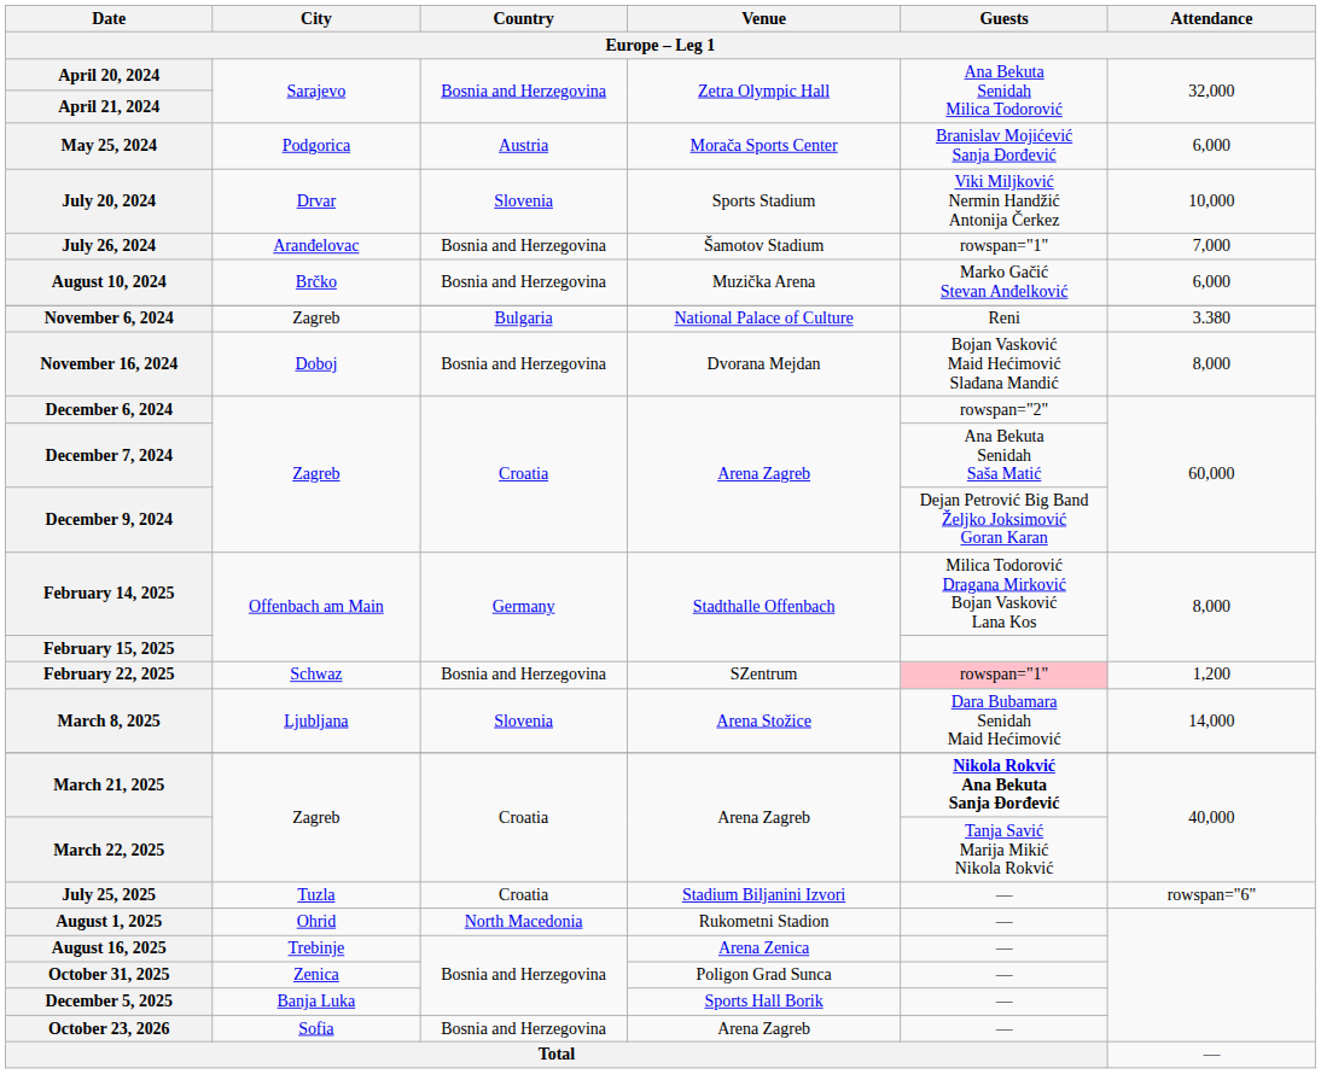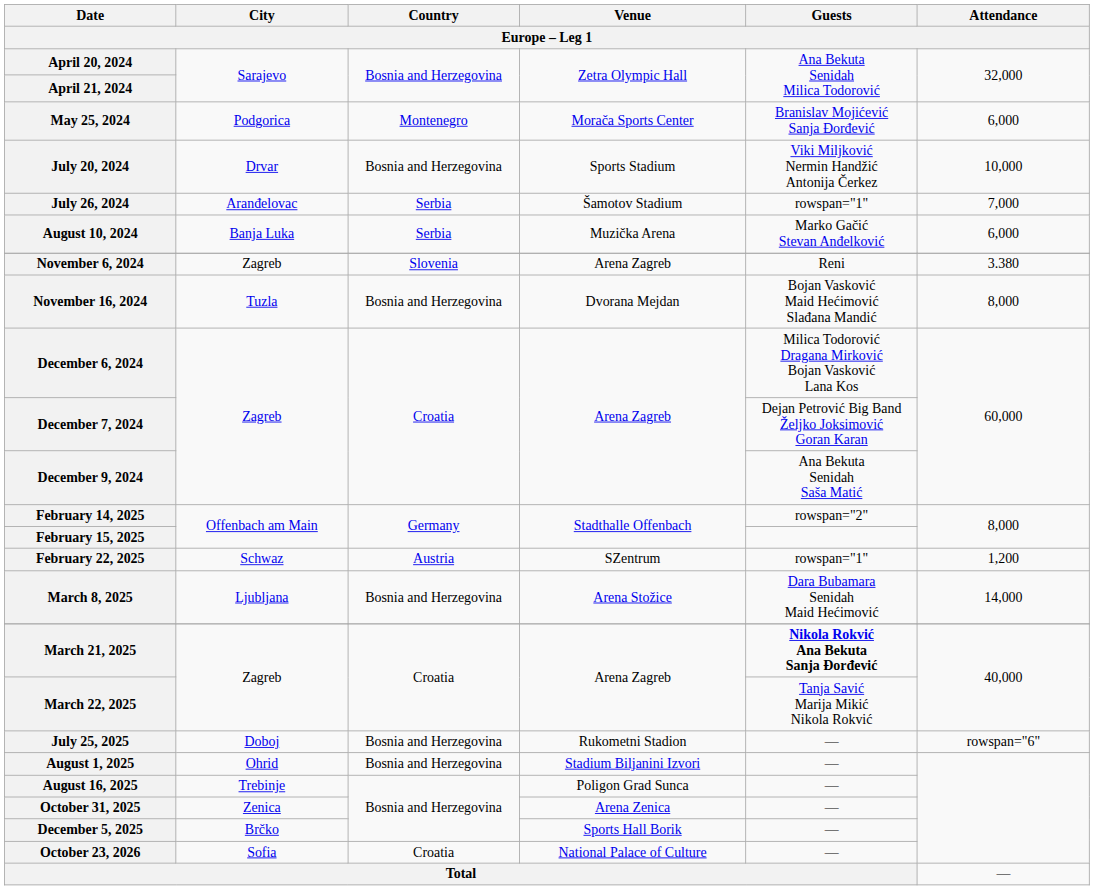May 25, 2024 | Country: Austria -> Montenegro
July 20, 2024 | Country: Slovenia -> Bosnia and Herzegovina
July 26, 2024 | Country: Bosnia and Herzegovina -> Serbia
August 10, 2024 | City: Brčko -> Banja Luka
August 10, 2024 | Country: Bosnia and Herzegovina -> Serbia
November 6, 2024 | Country: Bulgaria -> Slovenia
November 6, 2024 | Venue: National Palace of Culture -> Arena Zagreb
November 16, 2024 | City: Doboj -> Tuzla
December 6, 2024 | Guests: rowspan="2" -> Milica Todorović Dragana Mirković Bojan Vasković Lana Kos
December 7, 2024 | Guests: Ana Bekuta Senidah Saša Matić -> Dejan Petrović Big Band Željko Joksimović Goran Karan
December 9, 2024 | Guests: Dejan Petrović Big Band Željko Joksimović Goran Karan -> Ana Bekuta Senidah Saša Matić
February 14, 2025 | Guests: Milica Todorović Dragana Mirković Bojan Vasković Lana Kos -> rowspan="2"
February 22, 2025 | Country: Bosnia and Herzegovina -> Austria
February 22, 2025 | Guests: pink background -> no background
March 8, 2025 | Country: Slovenia -> Bosnia and Herzegovina
July 25, 2025 | City: Tuzla -> Doboj
July 25, 2025 | Country: Croatia -> Bosnia and Herzegovina
July 25, 2025 | Venue: Stadium Biljanini Izvori -> Rukometni Stadion
August 1, 2025 | Country: North Macedonia -> Bosnia and Herzegovina
August 1, 2025 | Venue: Rukometni Stadion -> Stadium Biljanini Izvori
August 16, 2025 | Venue: Arena Zenica -> Poligon Grad Sunca
October 31, 2025 | Venue: Poligon Grad Sunca -> Arena Zenica
December 5, 2025 | City: Banja Luka -> Brčko
October 23, 2026 | Country: Bosnia and Herzegovina -> Croatia
October 23, 2026 | Venue: Arena Zagreb -> National Palace of Culture
